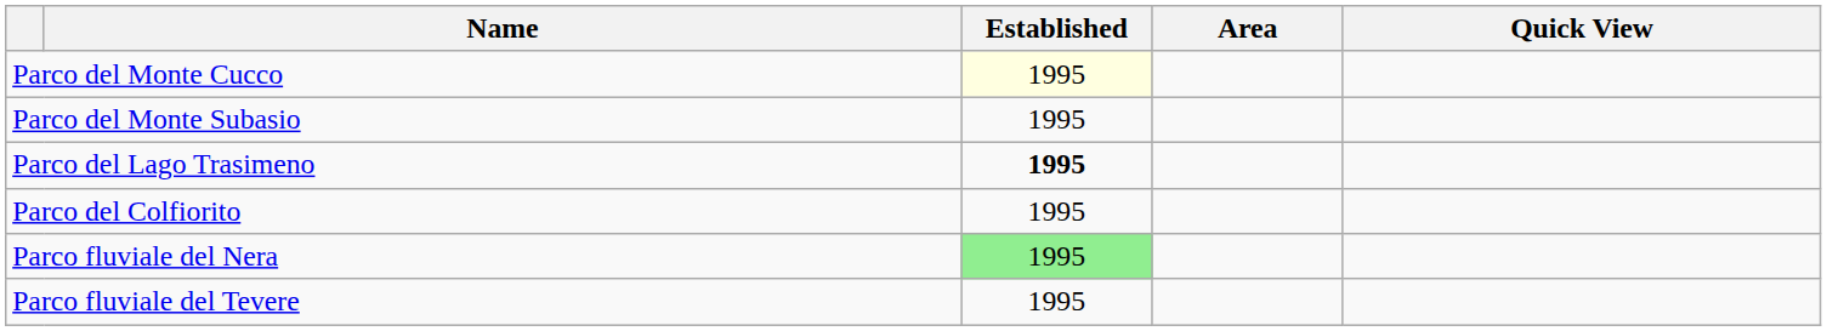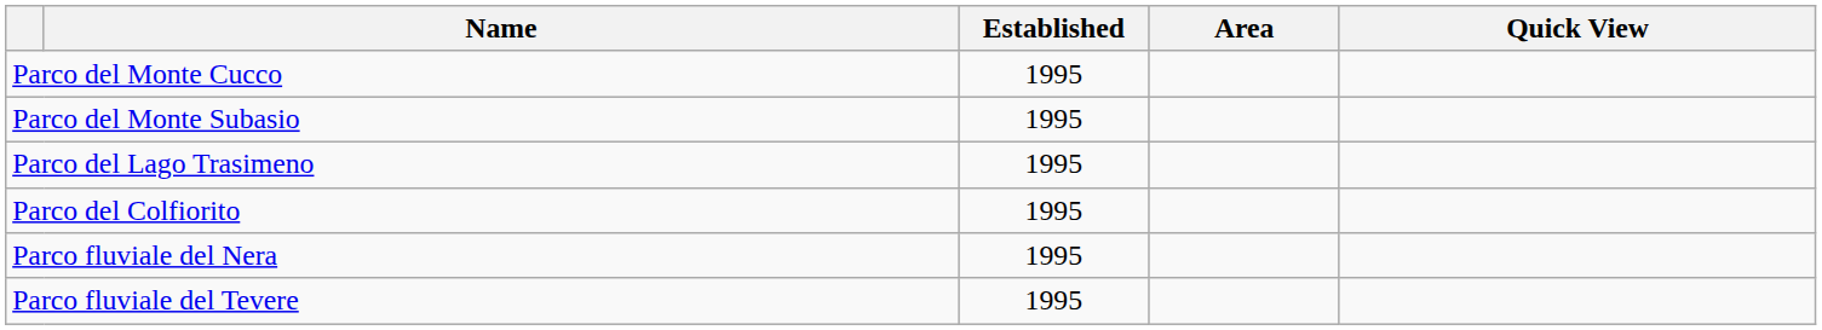Parco del Monte Cucco | Established: lightyellow background -> no background
Parco del Lago Trasimeno | Established: bold -> normal
Parco fluviale del Nera | Established: lightgreen background -> no background
